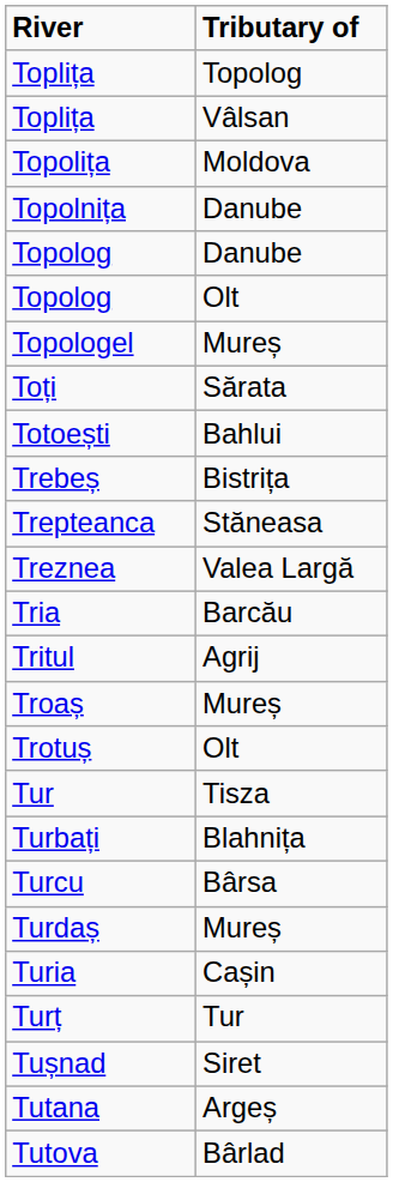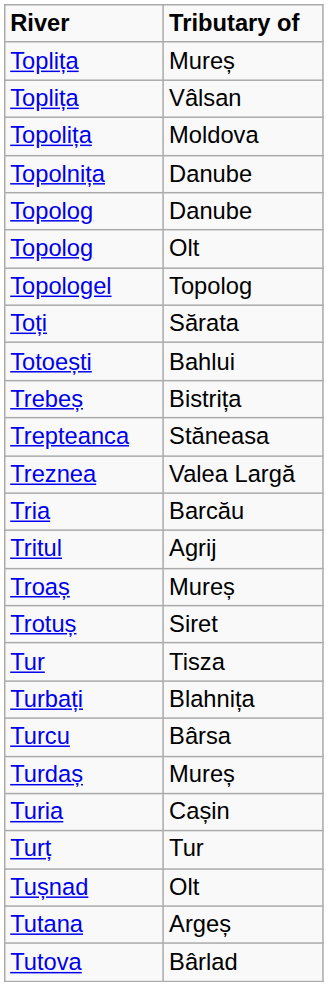row 2 | Tributary of: Topolog -> Mureș
row 8 | Tributary of: Mureș -> Topolog
row 17 | Tributary of: Olt -> Siret
row 24 | Tributary of: Siret -> Olt
